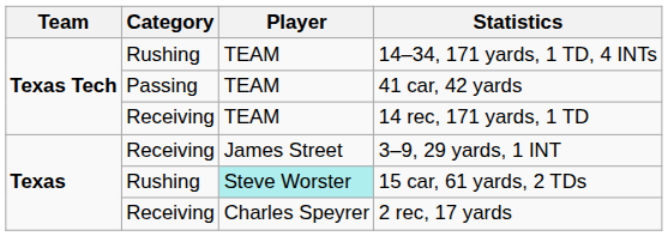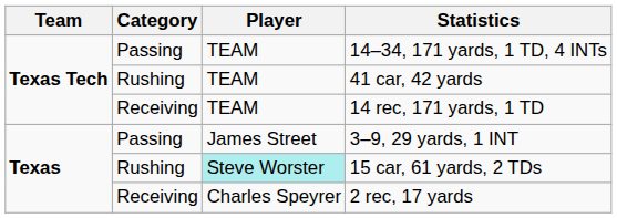14–34, 171 yards, 1 TD, 4 INTs | Category: Rushing -> Passing
41 car, 42 yards | Category: Passing -> Rushing
3–9, 29 yards, 1 INT | Category: Receiving -> Passing
